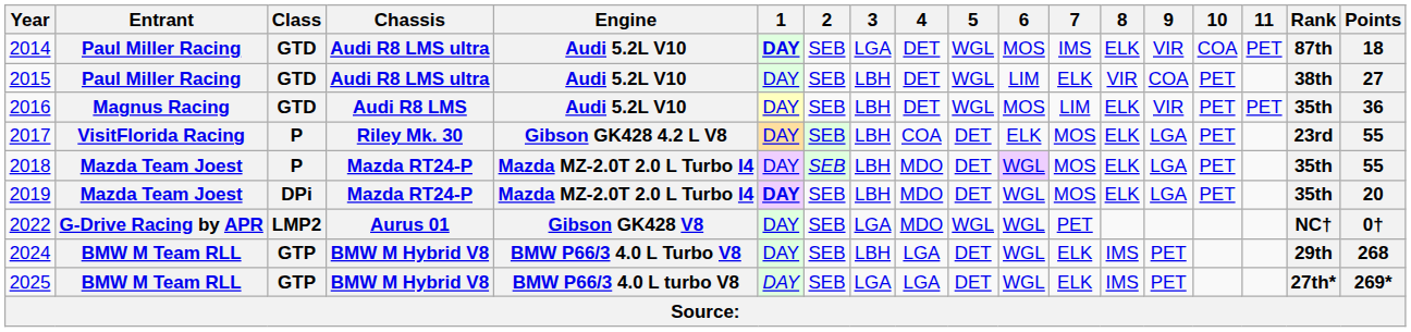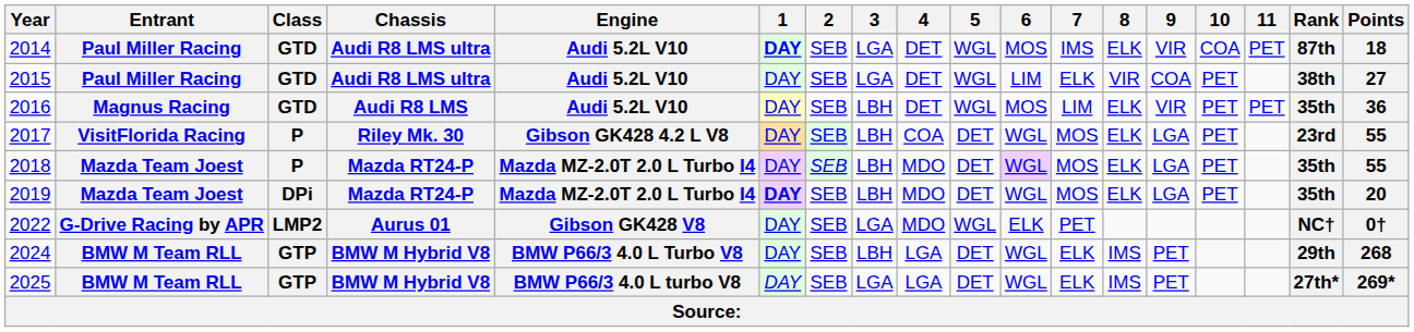2015 | 3: LBH -> LGA
2017 | 6: ELK -> WGL
2022 | 6: WGL -> ELK
